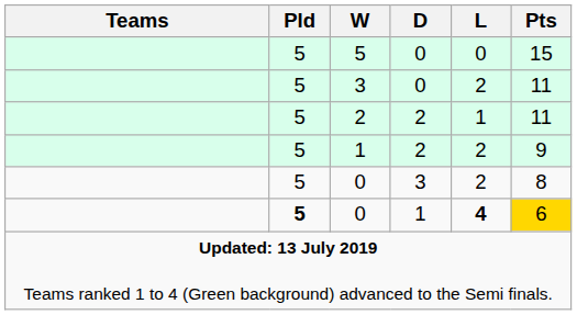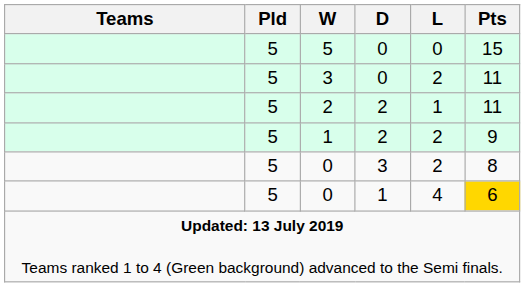0 / 1 | Pld: bold -> normal
0 / 1 | L: bold -> normal
